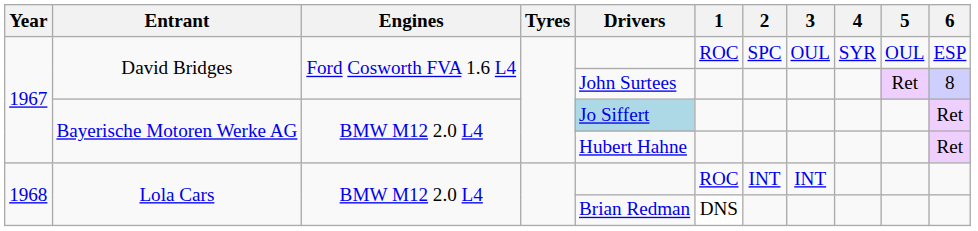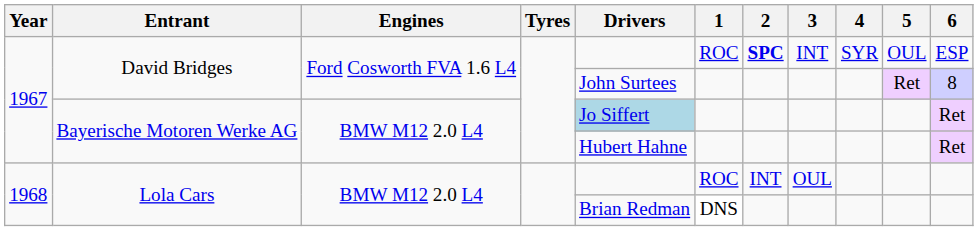row 2 | 2: normal -> bold
row 2 | 3: OUL -> INT
row 6 | 3: INT -> OUL
